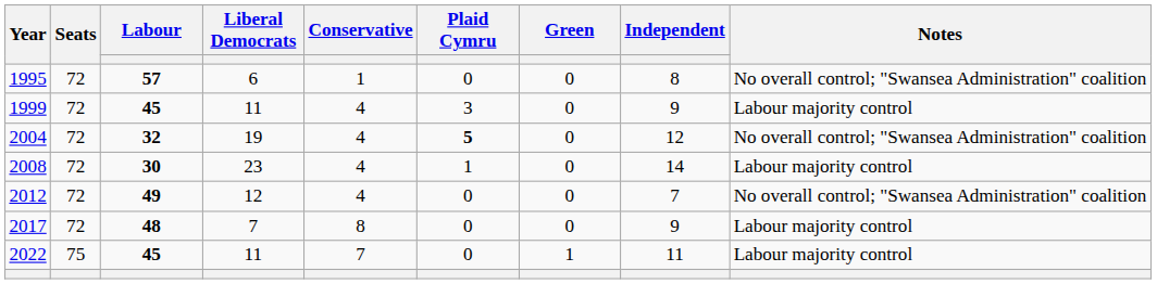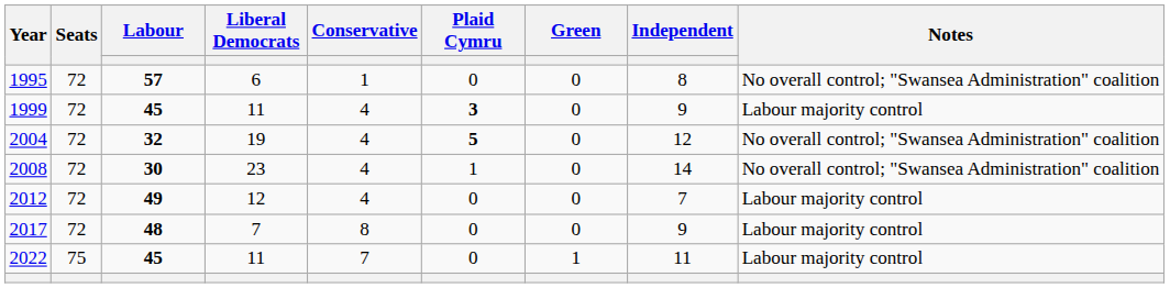1999 | Plaid Cymru: normal -> bold
2008 | Notes: Labour majority control -> No overall control; "Swansea Administration" coalition
2012 | Notes: No overall control; "Swansea Administration" coalition -> Labour majority control
